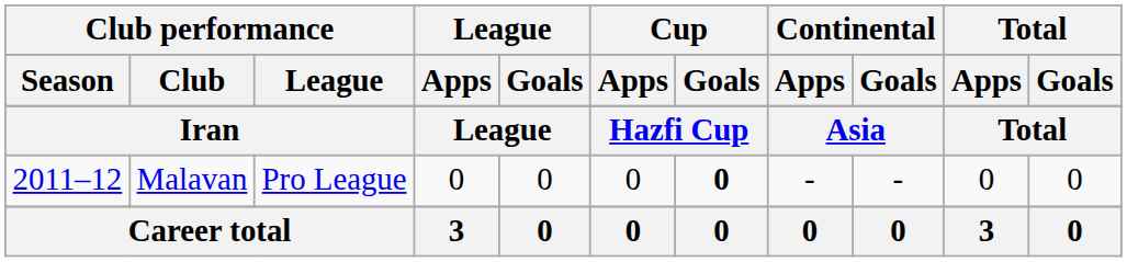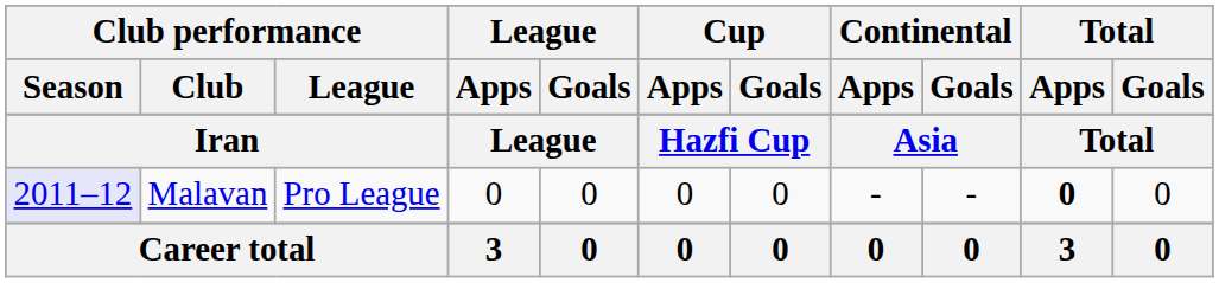Malavan | Club performance / Season: no background -> lavender background
Malavan | Cup / Goals: bold -> normal
Malavan | Total / Apps: normal -> bold
